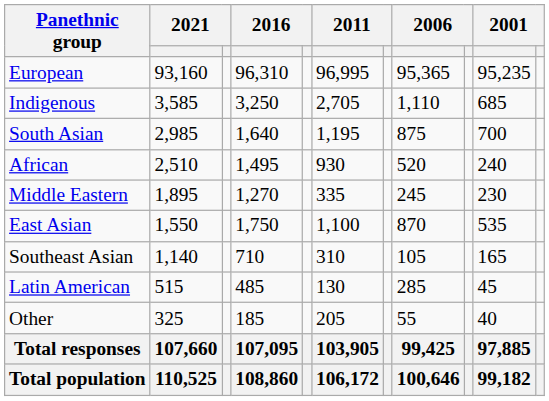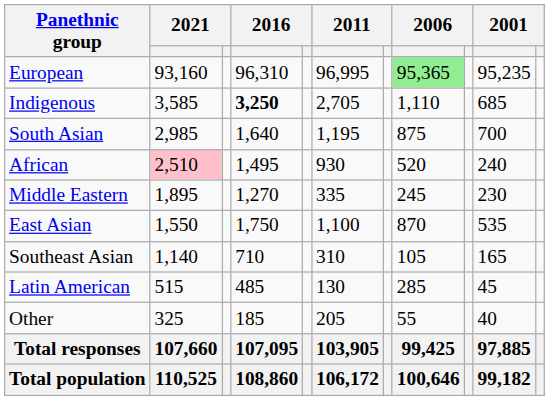European | column 8: no background -> lightgreen background
Indigenous | column 4: normal -> bold
African | column 2: no background -> pink background
